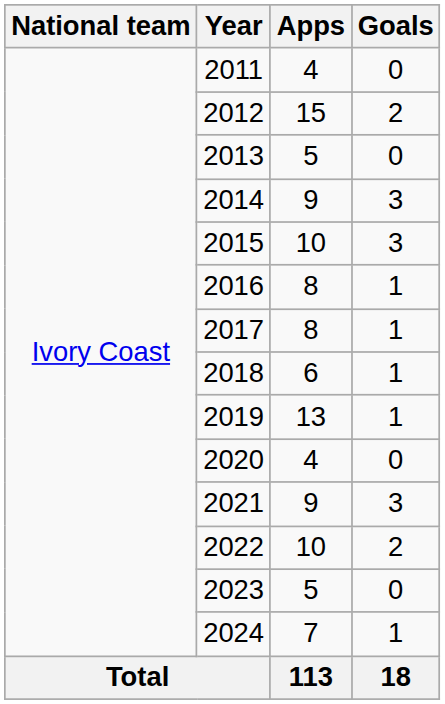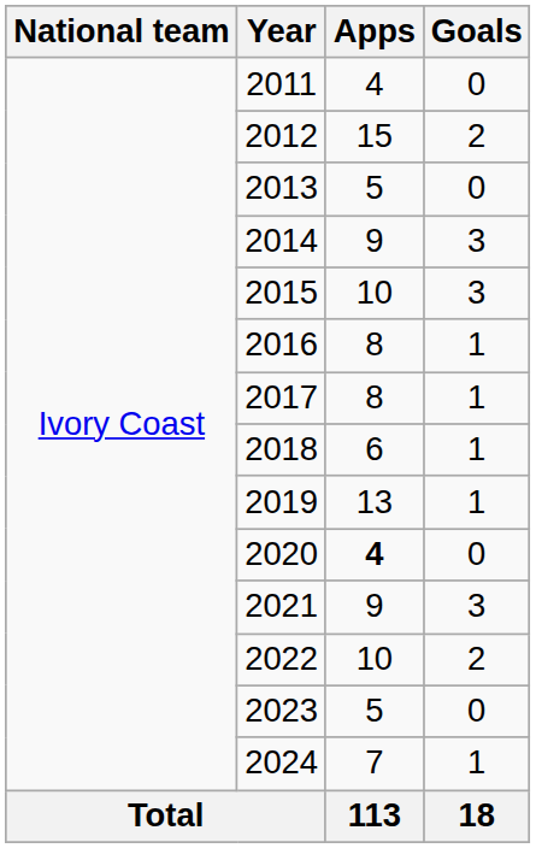2020 | Apps: normal -> bold
